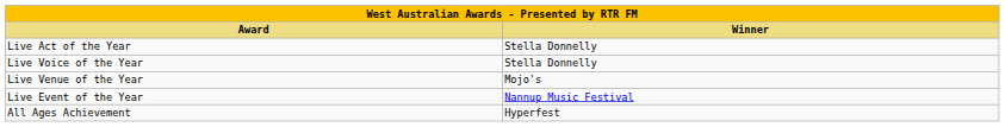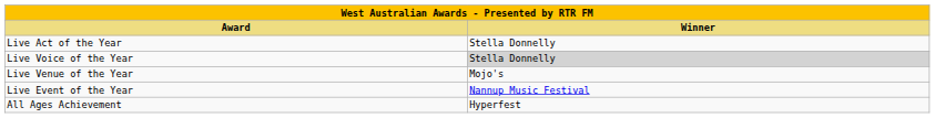Live Voice of the Year | Winner: no background -> lightgrey background
